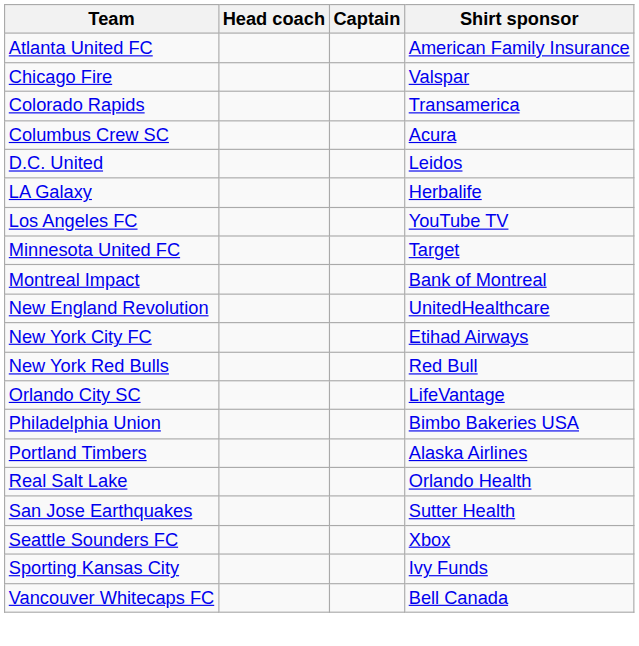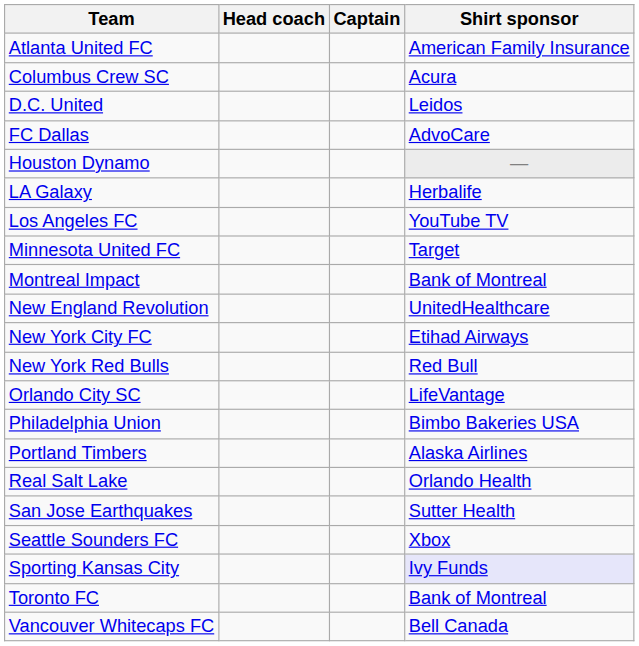- row: Chicago Fire | Valspar
- row: Colorado Rapids | Transamerica
+ row: FC Dallas | AdvoCare
+ row: Houston Dynamo | —
Sporting Kansas City | Shirt sponsor: no background -> lavender background
+ row: Toronto FC | Bank of Montreal
